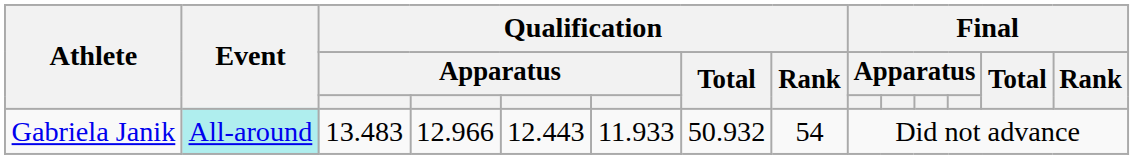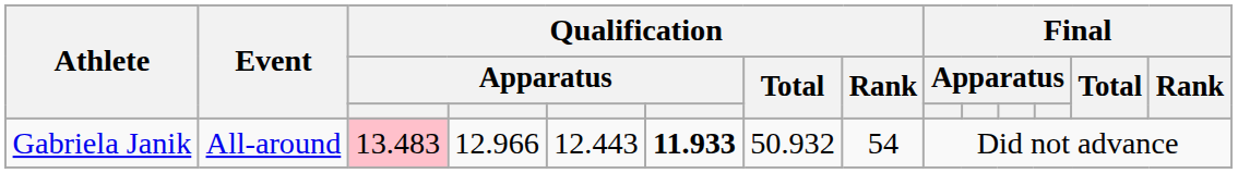row 4 | Event: paleturquoise background -> no background
row 4 | column 3: no background -> pink background
row 4 | column 6: normal -> bold
